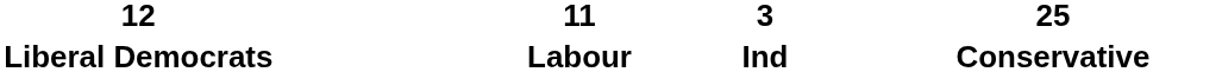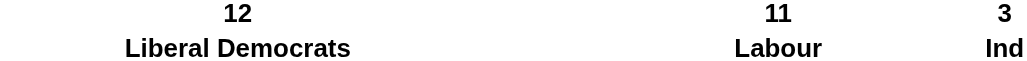- column: 25 | Conservative
